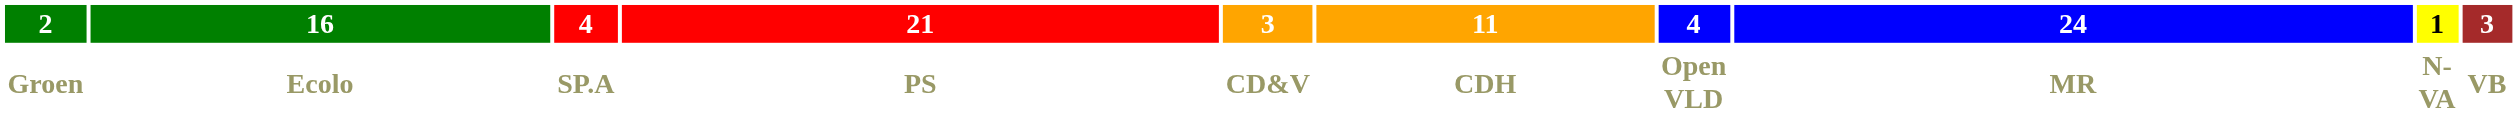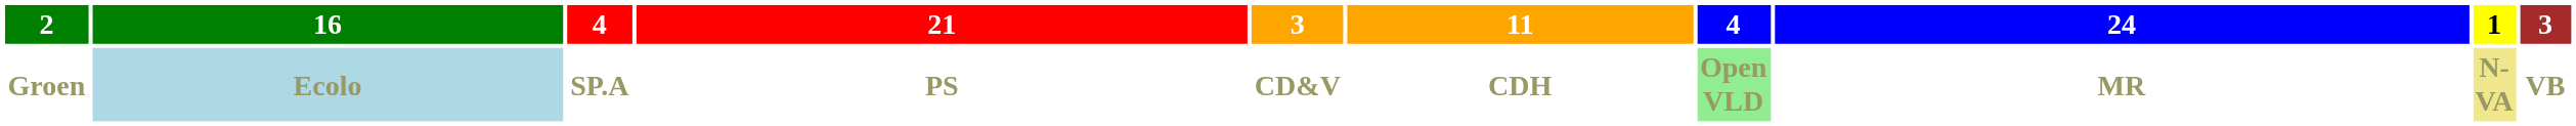Groen | column 2: no background -> lightblue background
Groen | column 7: no background -> lightgreen background
Groen | column 9: no background -> khaki background
